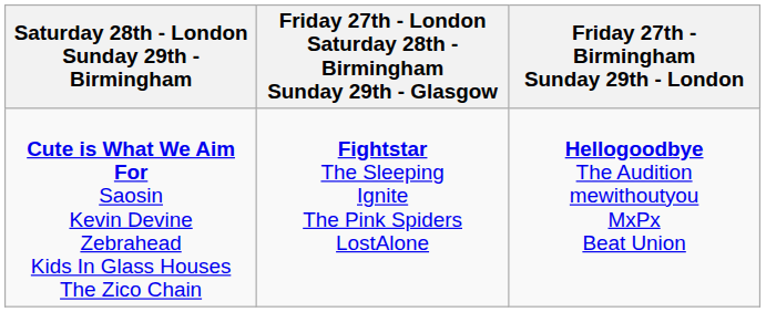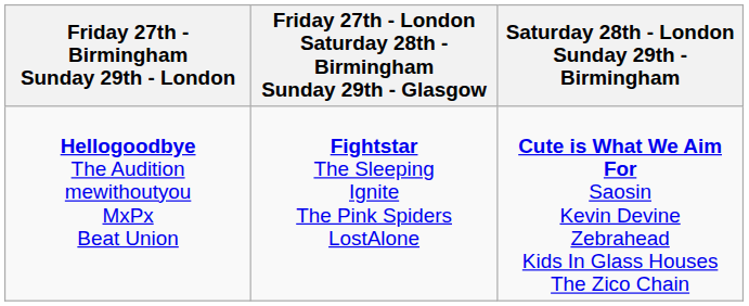columns swapped: Saturday 28th - London Sunday 29th - Birmingham <-> Friday 27th - Birmingham Sunday 29th - London
